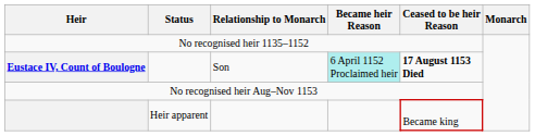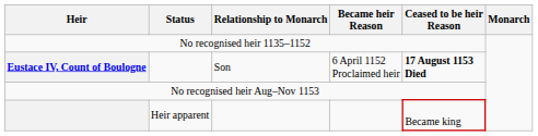Eustace IV, Count of Boulogne | Became heir Reason: paleturquoise background -> no background
